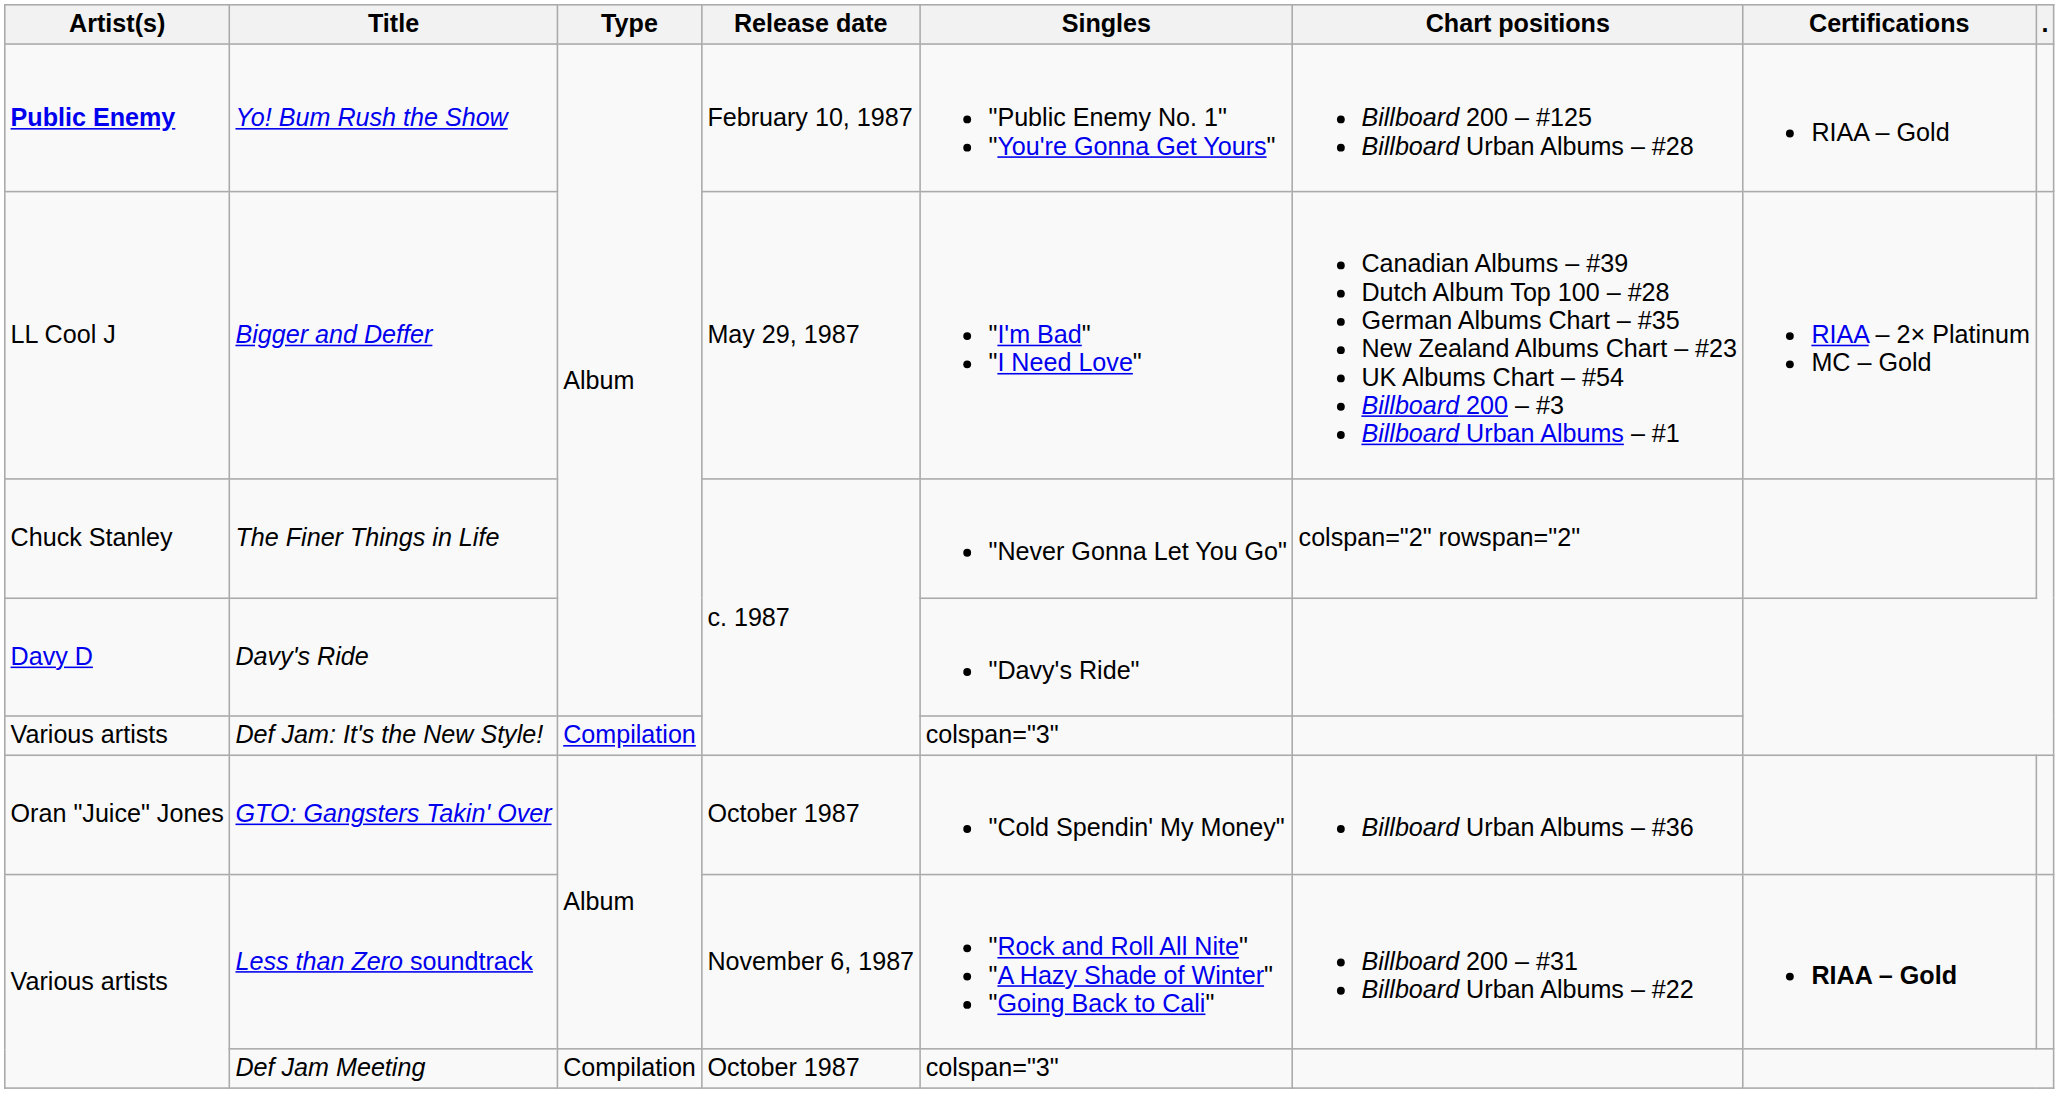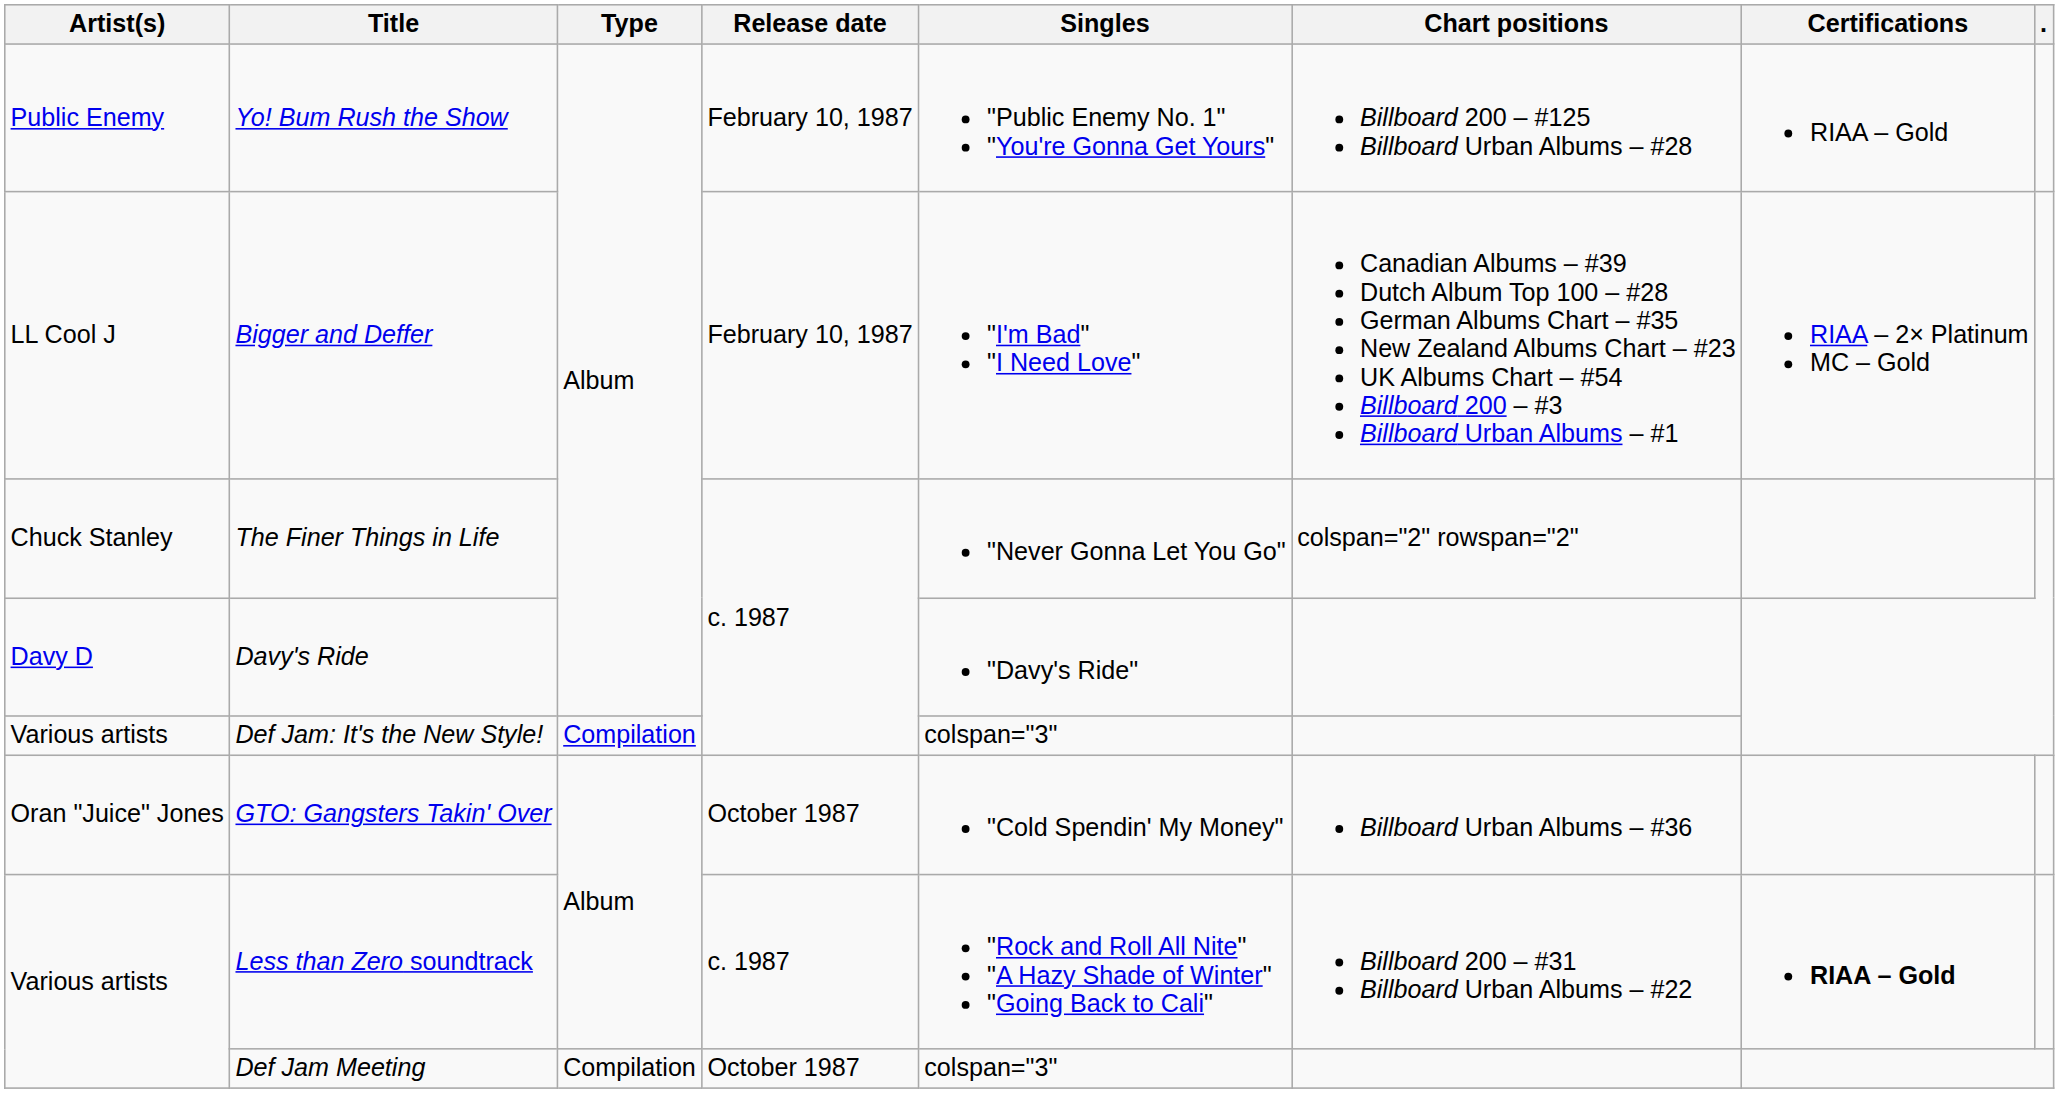Yo! Bum Rush the Show | Artist(s): bold -> normal
Bigger and Deffer | Release date: May 29, 1987 -> February 10, 1987
Less than Zero soundtrack | Release date: November 6, 1987 -> c. 1987
